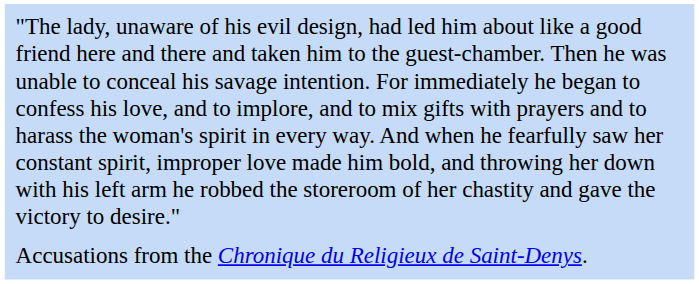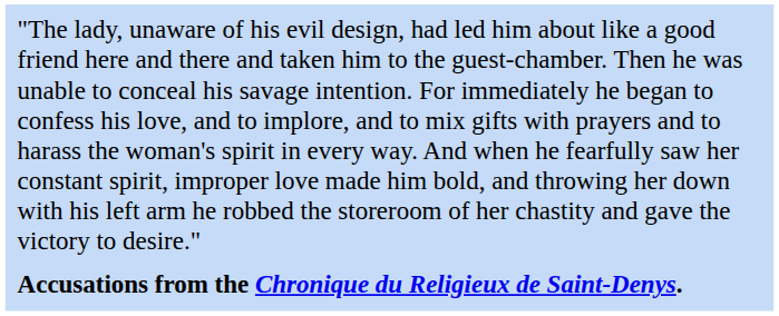row 2 | column 1: normal -> bold
